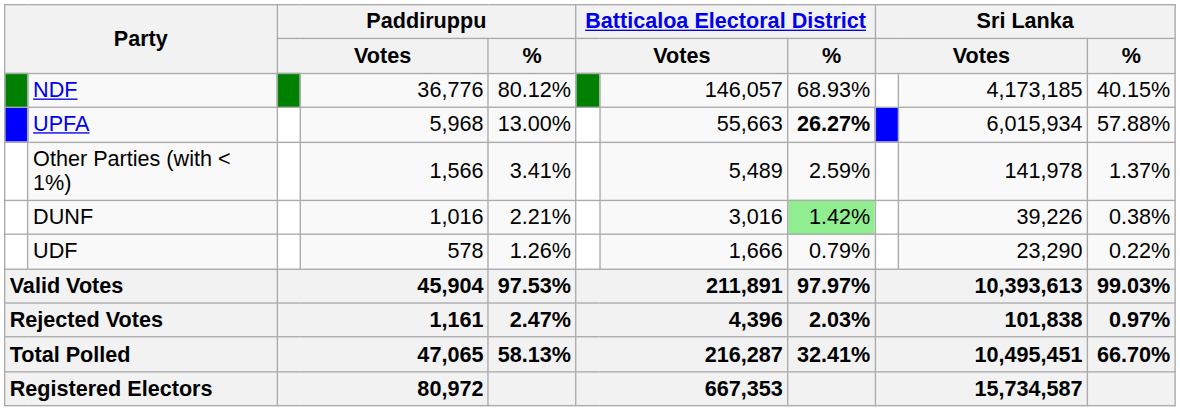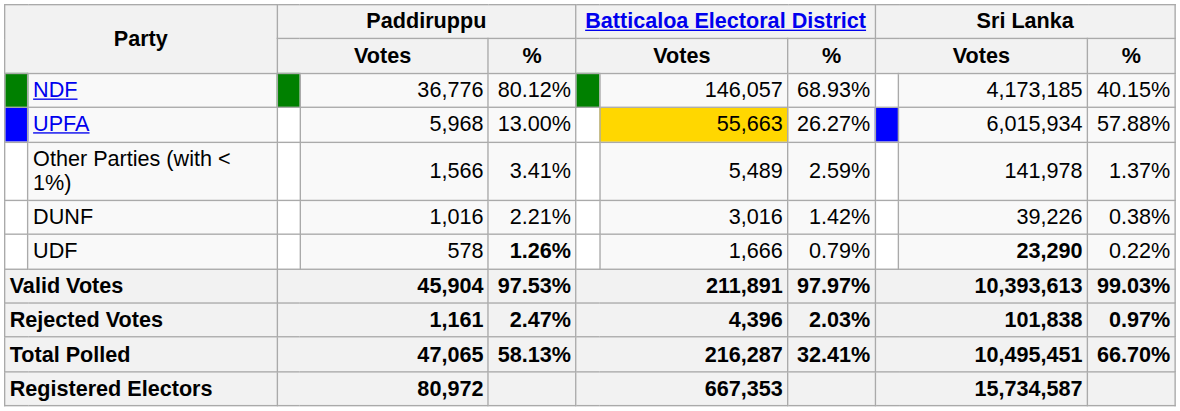UPFA | column 7: no background -> gold background
UPFA | Batticaloa Electoral District / %: bold -> normal
DUNF | Batticaloa Electoral District / %: lightgreen background -> no background
UDF | Paddiruppu / %: normal -> bold
UDF | column 10: normal -> bold
